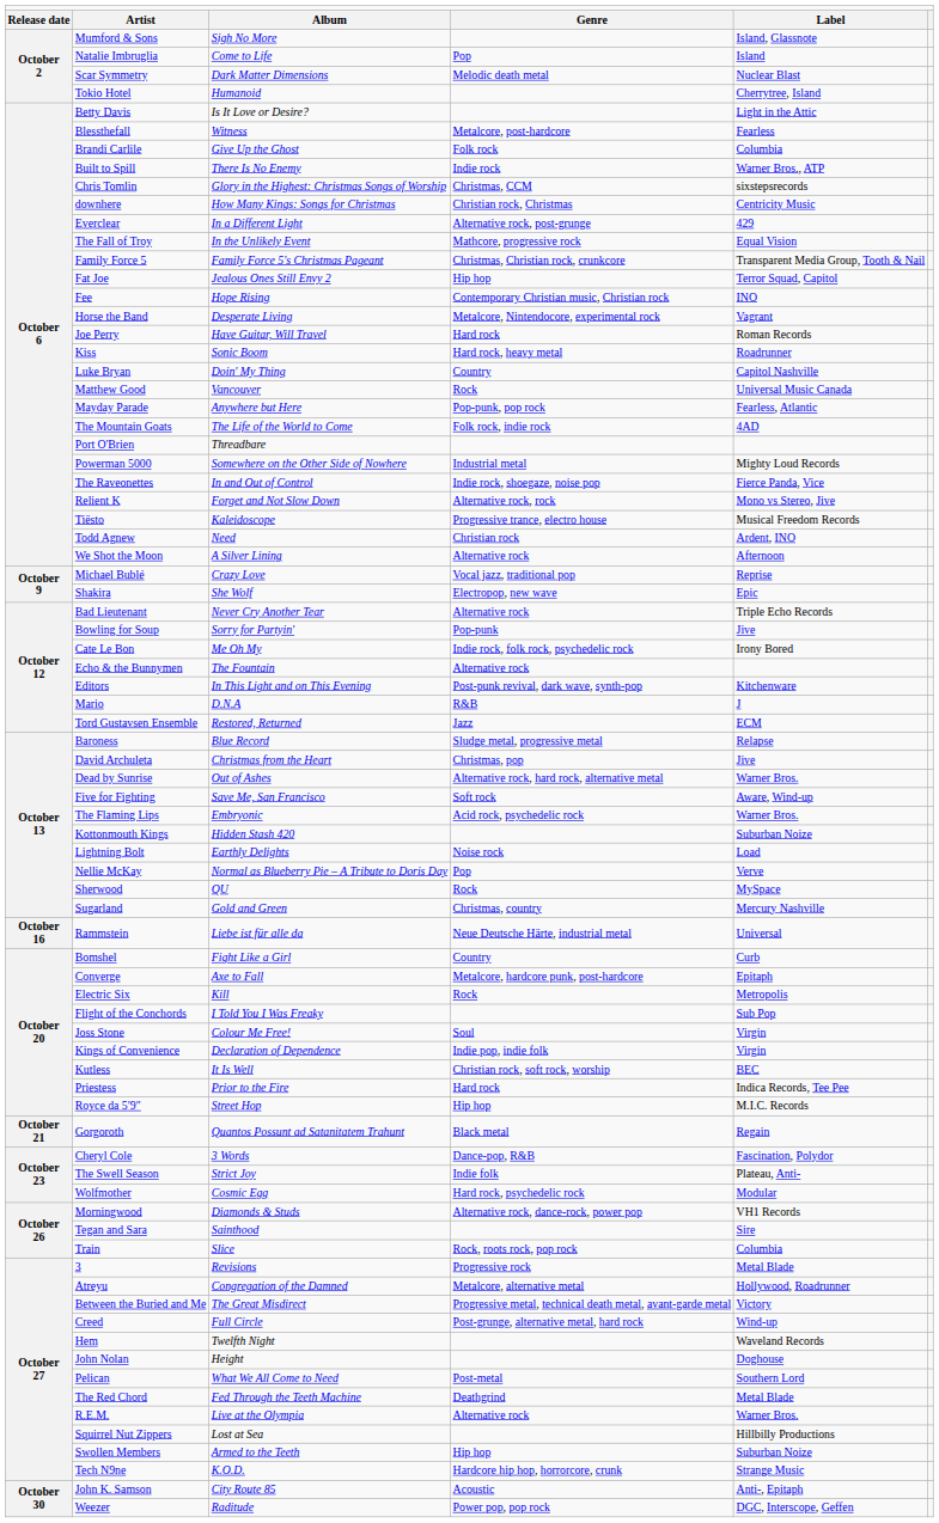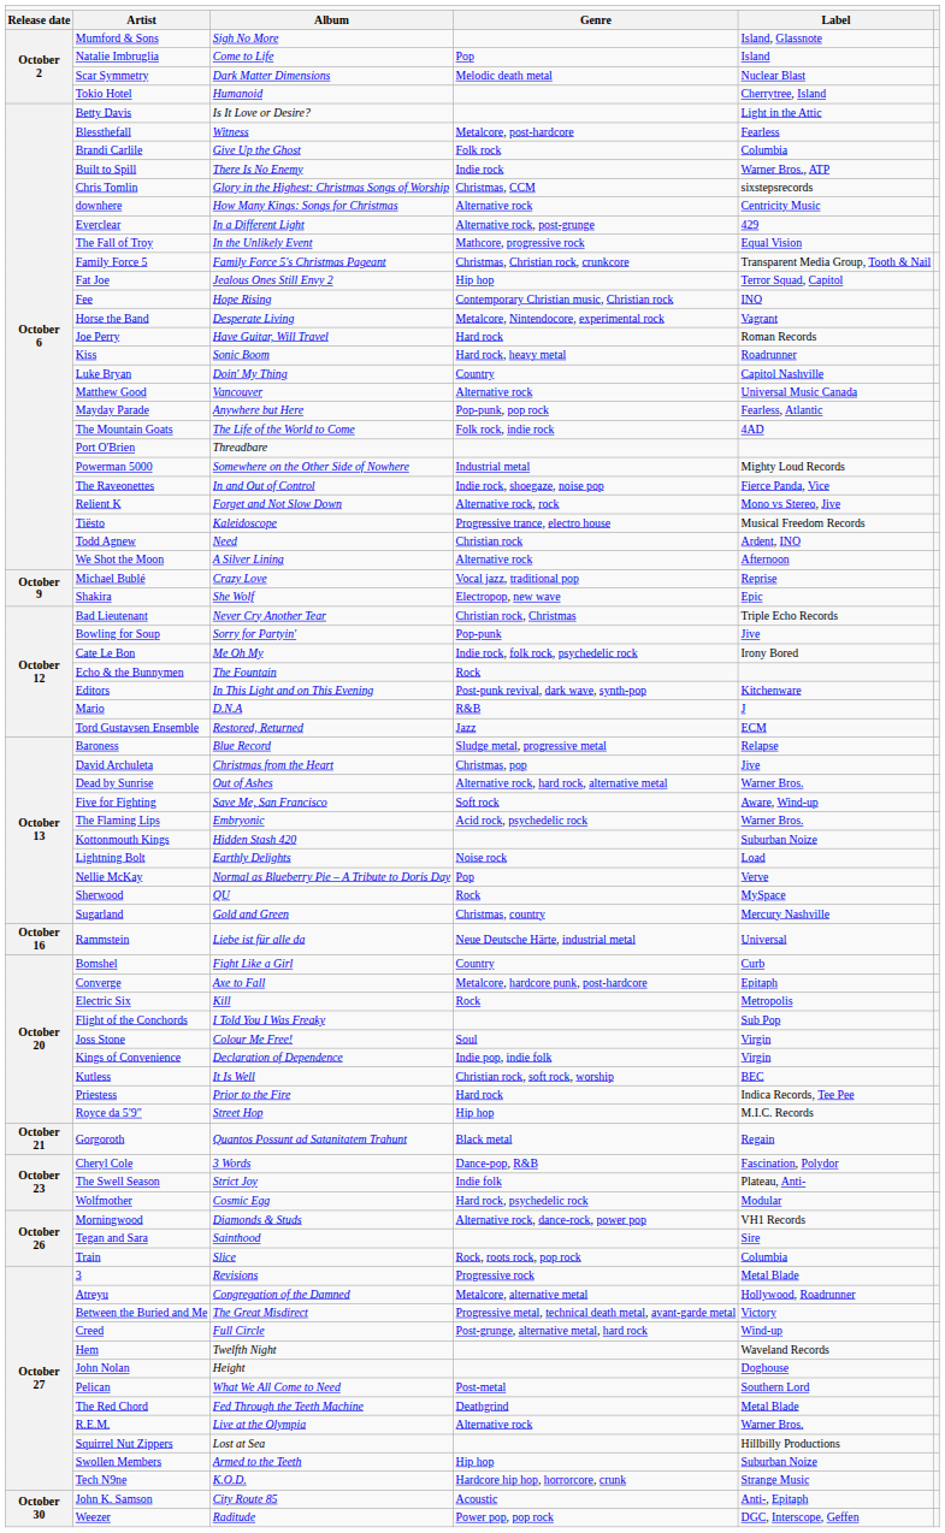downhere | column 4: Christian rock, Christmas -> Alternative rock
Matthew Good | column 4: Rock -> Alternative rock
Bad Lieutenant | column 4: Alternative rock -> Christian rock, Christmas
Echo & the Bunnymen | column 4: Alternative rock -> Rock
